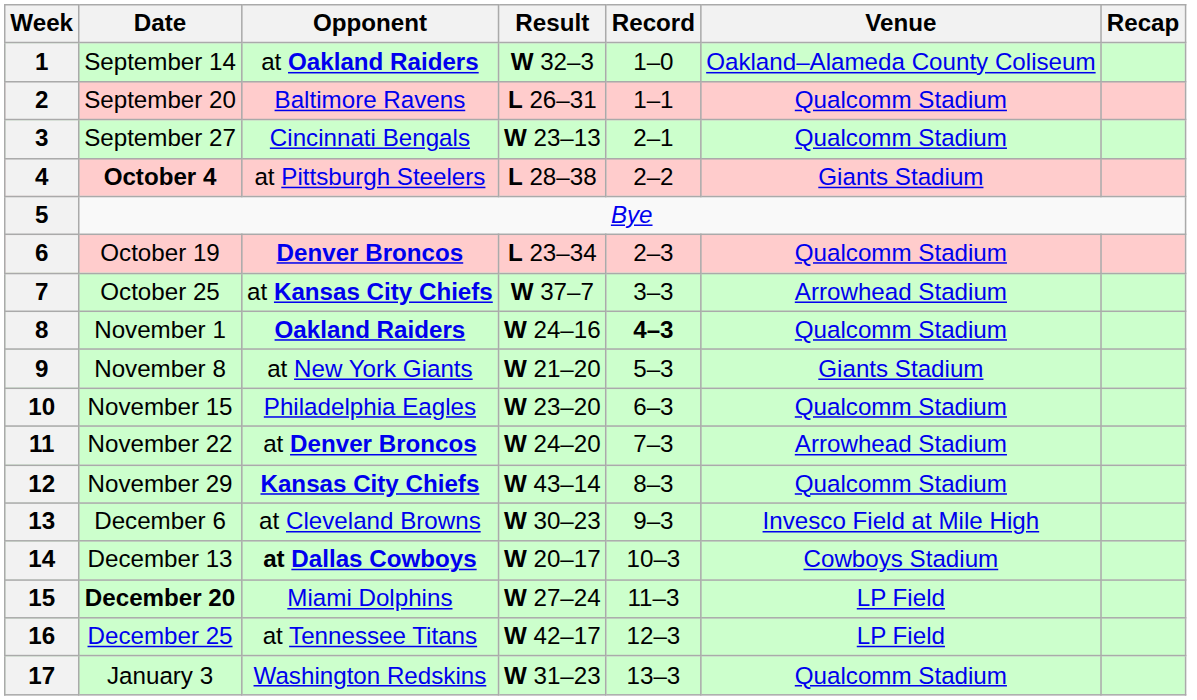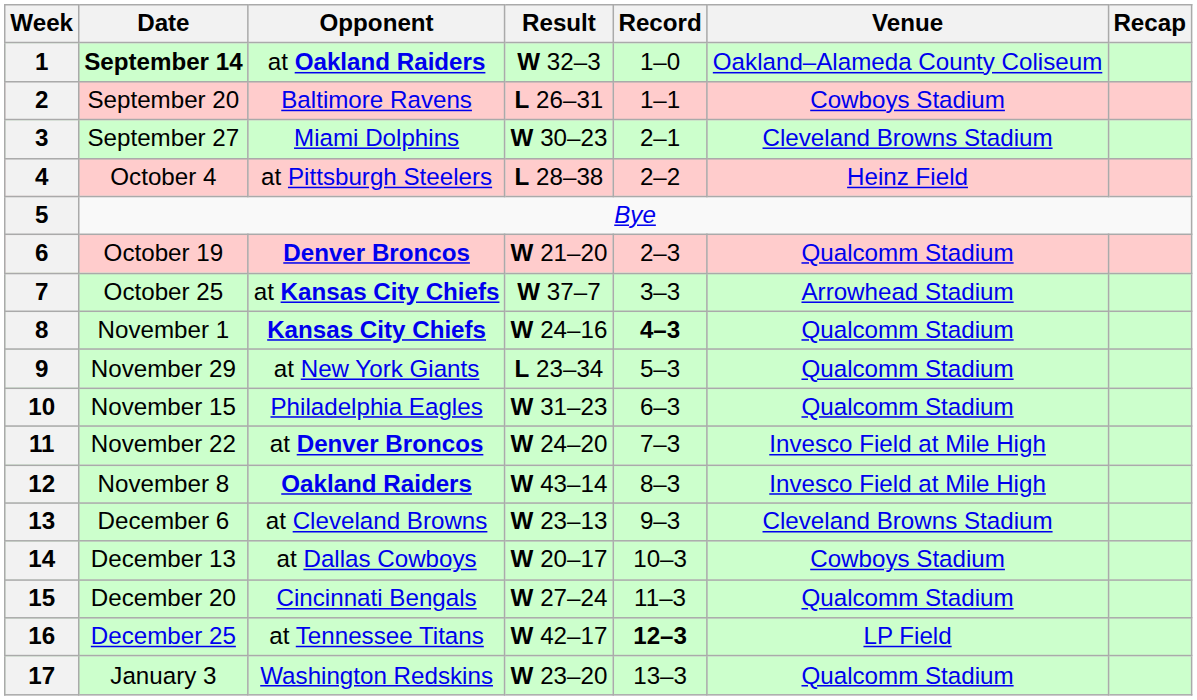1 | Date: normal -> bold
2 | Venue: Qualcomm Stadium -> Cowboys Stadium
3 | Opponent: Cincinnati Bengals -> Miami Dolphins
3 | Result: W 23–13 -> W 30–23
3 | Venue: Qualcomm Stadium -> Cleveland Browns Stadium
4 | Date: bold -> normal
4 | Venue: Giants Stadium -> Heinz Field
6 | Result: L 23–34 -> W 21–20
8 | Opponent: Oakland Raiders -> Kansas City Chiefs
9 | Date: November 8 -> November 29
9 | Result: W 21–20 -> L 23–34
9 | Venue: Giants Stadium -> Qualcomm Stadium
10 | Result: W 23–20 -> W 31–23
11 | Venue: Arrowhead Stadium -> Invesco Field at Mile High
12 | Date: November 29 -> November 8
12 | Opponent: Kansas City Chiefs -> Oakland Raiders
12 | Venue: Qualcomm Stadium -> Invesco Field at Mile High
13 | Result: W 30–23 -> W 23–13
13 | Venue: Invesco Field at Mile High -> Cleveland Browns Stadium
14 | Opponent: bold -> normal
15 | Date: bold -> normal
15 | Opponent: Miami Dolphins -> Cincinnati Bengals
15 | Venue: LP Field -> Qualcomm Stadium
16 | Record: normal -> bold
17 | Result: W 31–23 -> W 23–20
